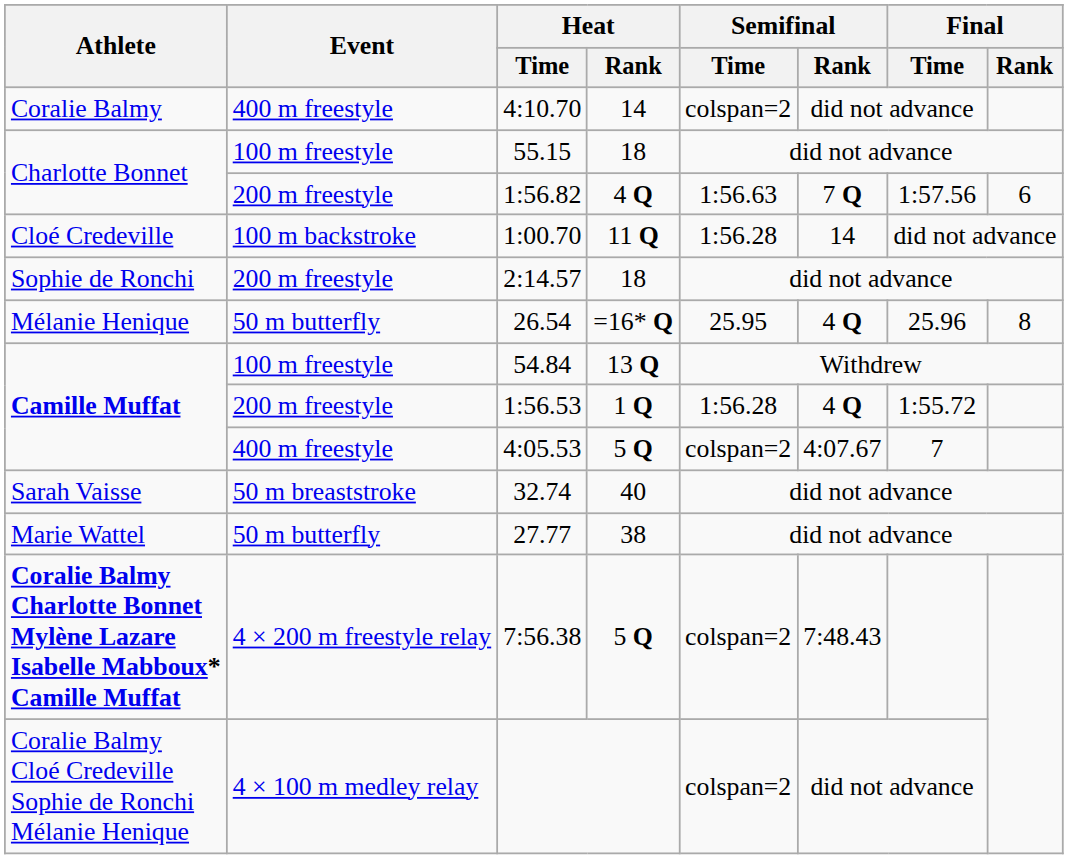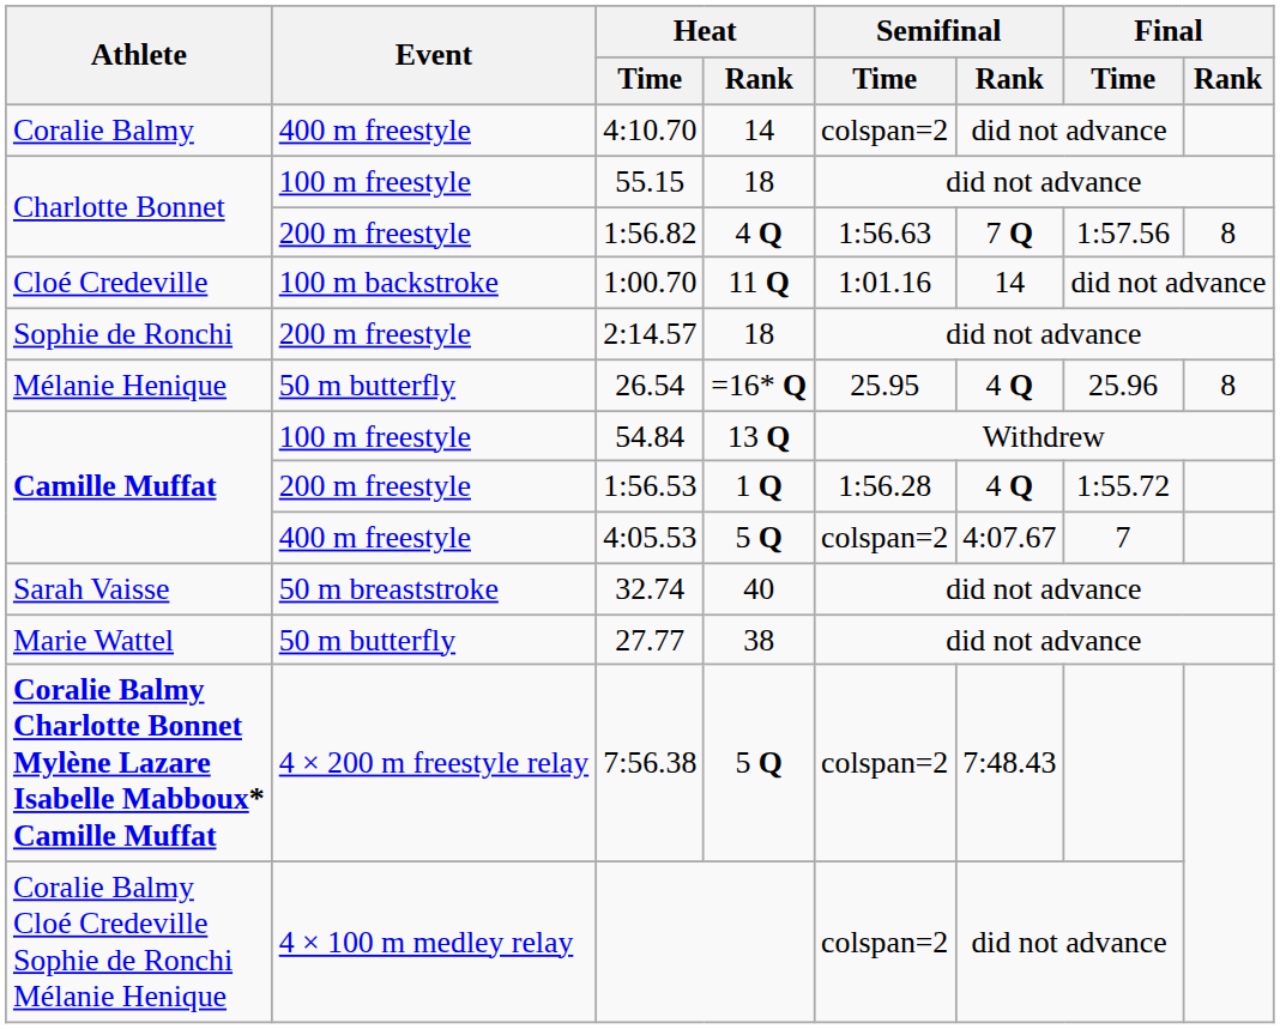1:56.82 | Final / Rank: 6 -> 8
1:00.70 | Semifinal / Time: 1:56.28 -> 1:01.16
